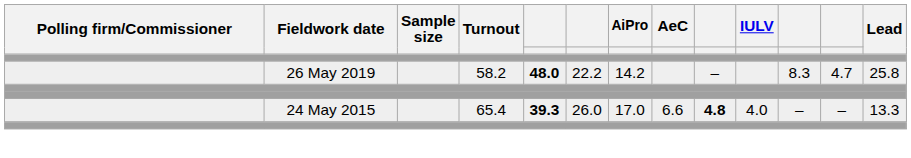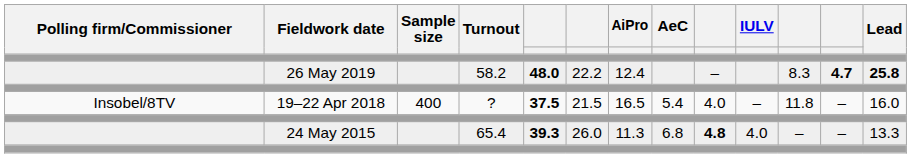26 May 2019 | AiPro: 14.2 -> 12.4
26 May 2019 | column 12: normal -> bold
26 May 2019 | Lead: normal -> bold
+ row: Insobel/8TV | 19–22 Apr 2018 | 400 | ? | 37.5 | 21.5 | 16.5 | 5.4 | 4.0 | – | 11.8 | – | 16.0
24 May 2015 | AiPro: 17.0 -> 11.3
24 May 2015 | AeC: 6.6 -> 6.8
